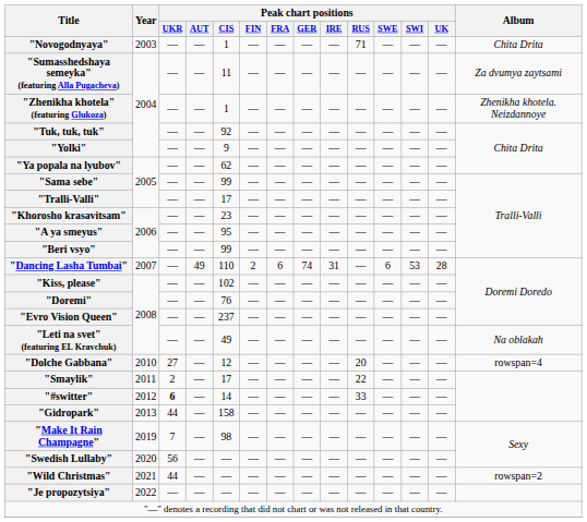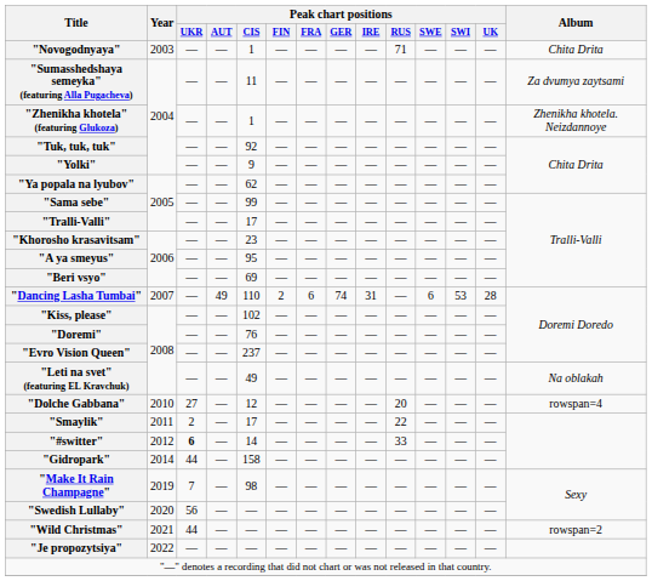"Beri vsyo" | Peak chart positions / CIS: 99 -> 69
"Gidropark" | Year: 2013 -> 2014
